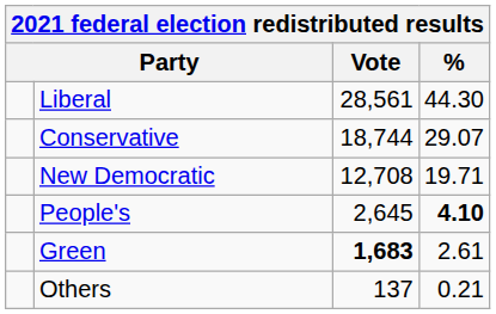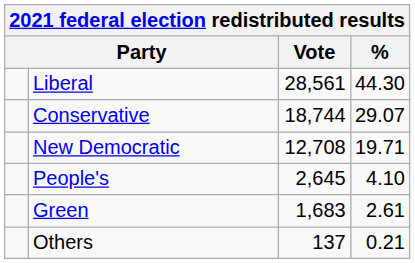People's | %: bold -> normal
Green | Vote: bold -> normal
